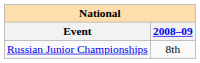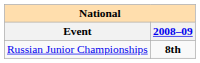Russian Junior Championships | 2008–09: normal -> bold
